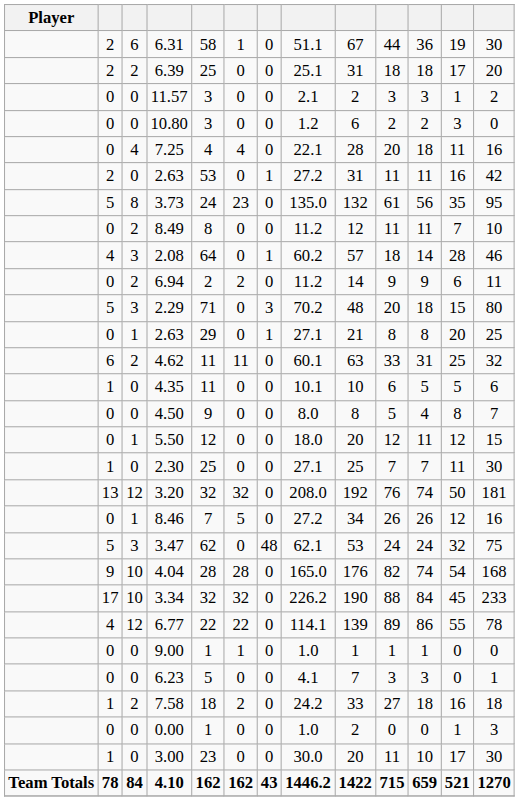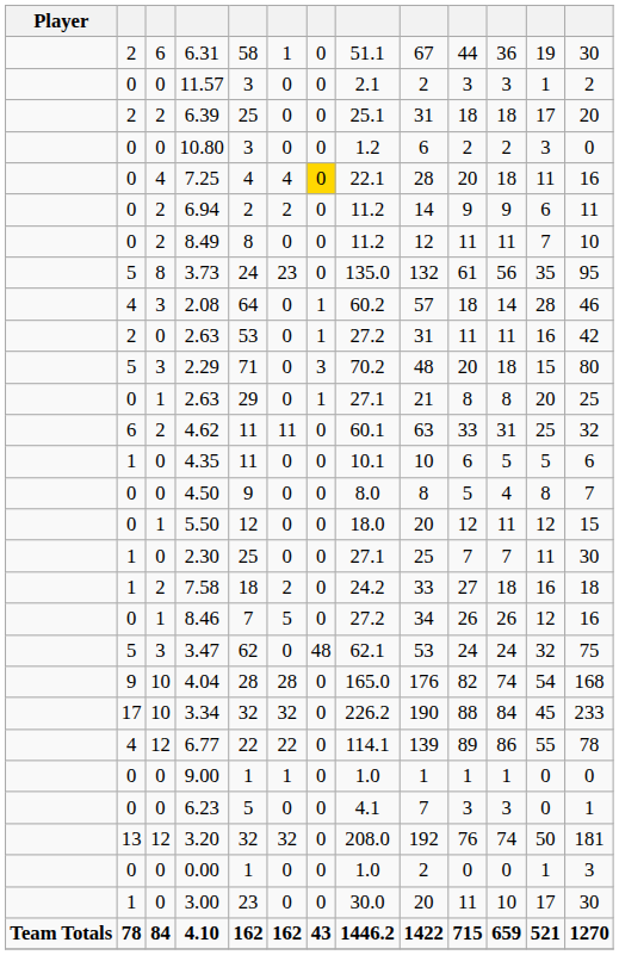rows swapped: 6.39 <-> 11.57
7.25 | column 7: no background -> gold background
rows swapped: 2 / 2.63 <-> 6.94
rows swapped: 8.49 <-> 3.73
rows swapped: 3.20 <-> 7.58
